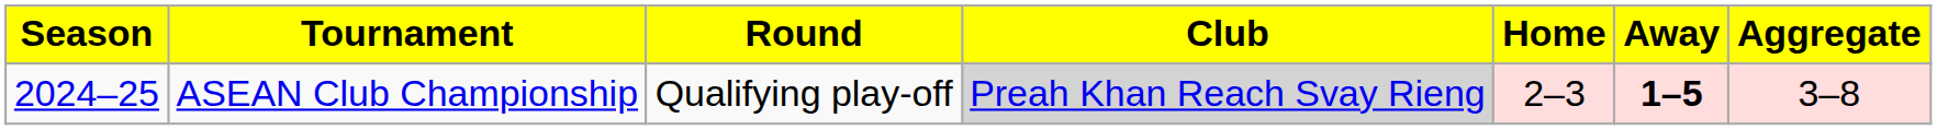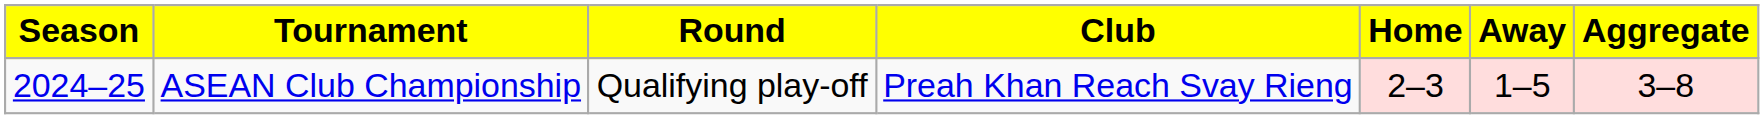ASEAN Club Championship | Club: lightgrey background -> no background
ASEAN Club Championship | Away: bold -> normal
